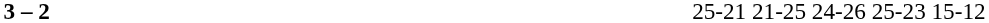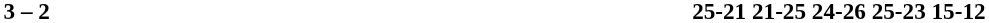row 1 | column 2: normal -> bold
